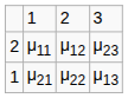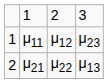row 2 | column 1: 2 -> 1
row 3 | column 1: 1 -> 2
